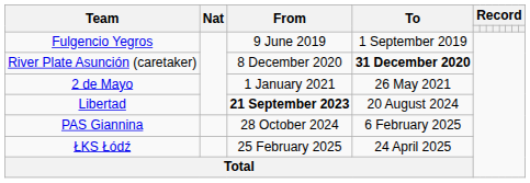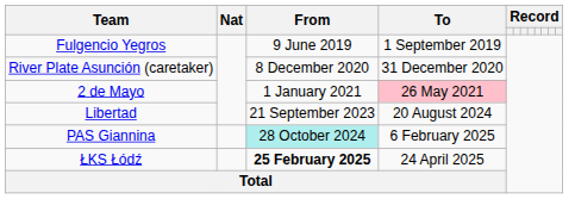River Plate Asunción (caretaker) | To: bold -> normal
2 de Mayo | To: no background -> pink background
Libertad | From: bold -> normal
PAS Giannina | From: no background -> paleturquoise background
ŁKS Łódź | From: normal -> bold
